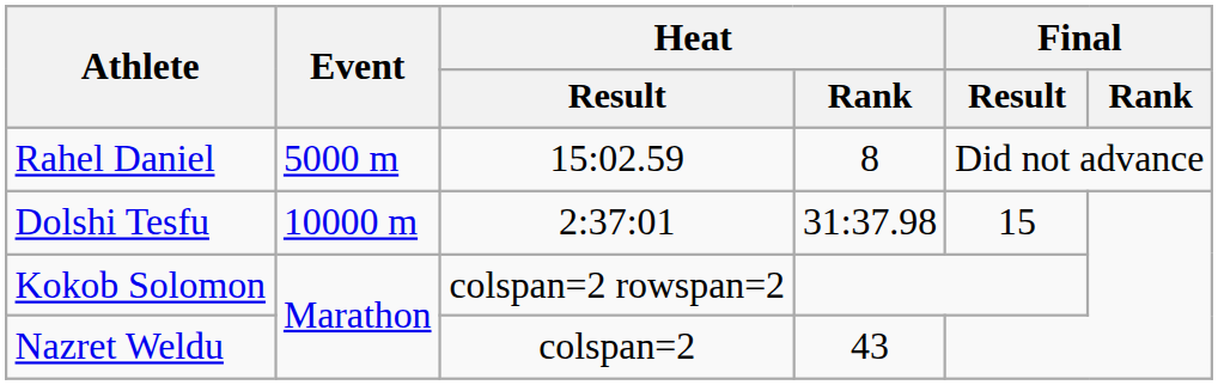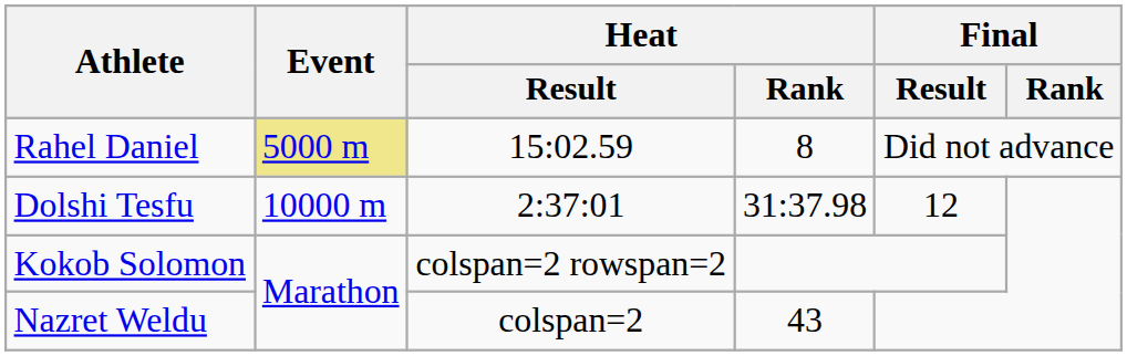Rahel Daniel | Event: no background -> khaki background
Dolshi Tesfu | Final / Result: 15 -> 12
